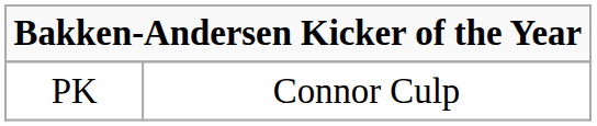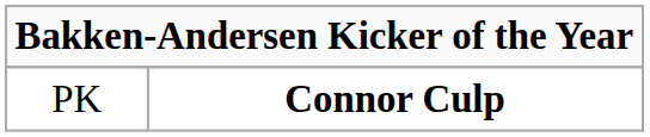PK | column 2: normal -> bold
